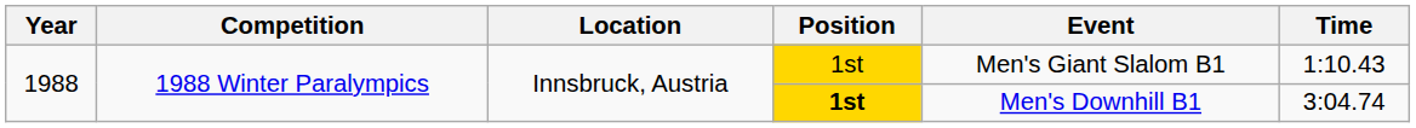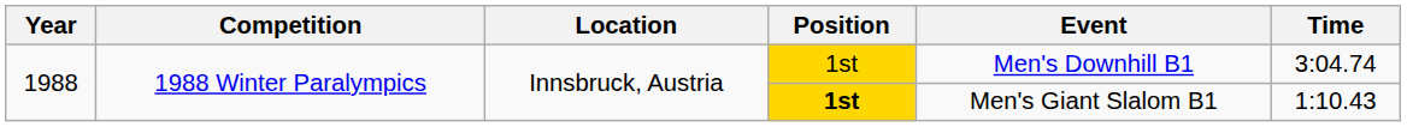row 2 | Event: Men's Giant Slalom B1 -> Men's Downhill B1
row 2 | Time: 1:10.43 -> 3:04.74
row 3 | Event: Men's Downhill B1 -> Men's Giant Slalom B1
row 3 | Time: 3:04.74 -> 1:10.43
